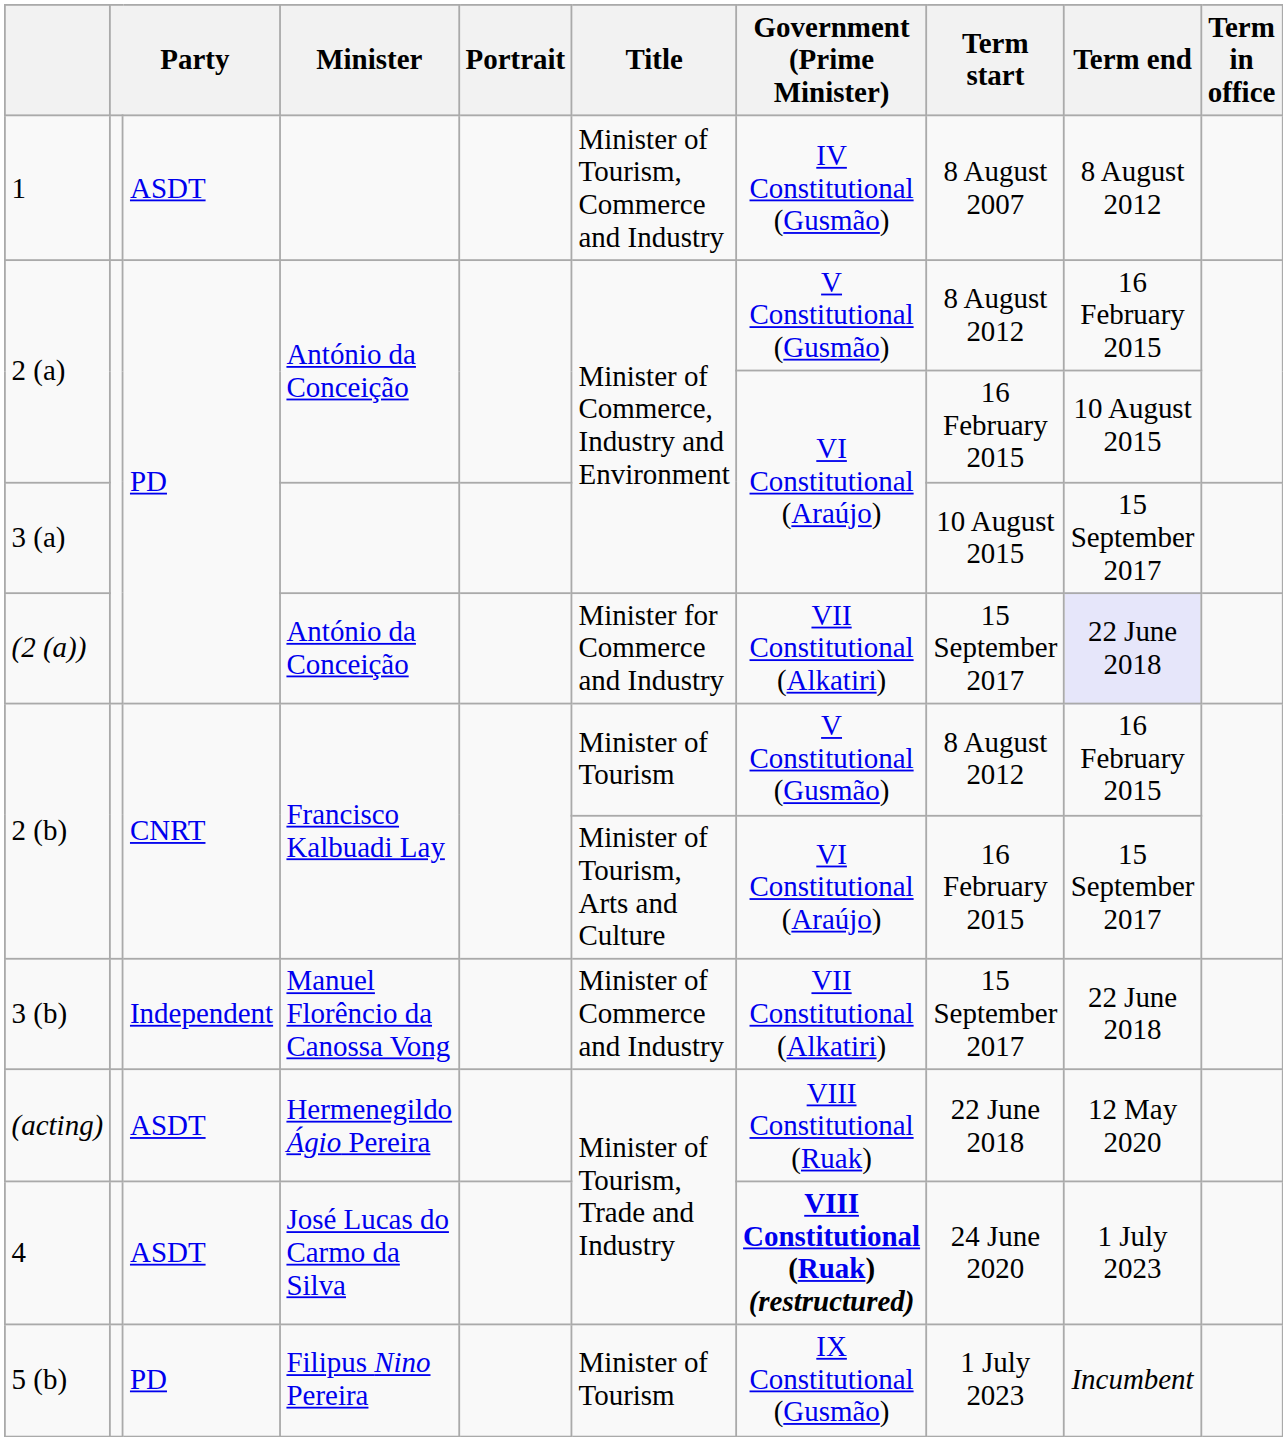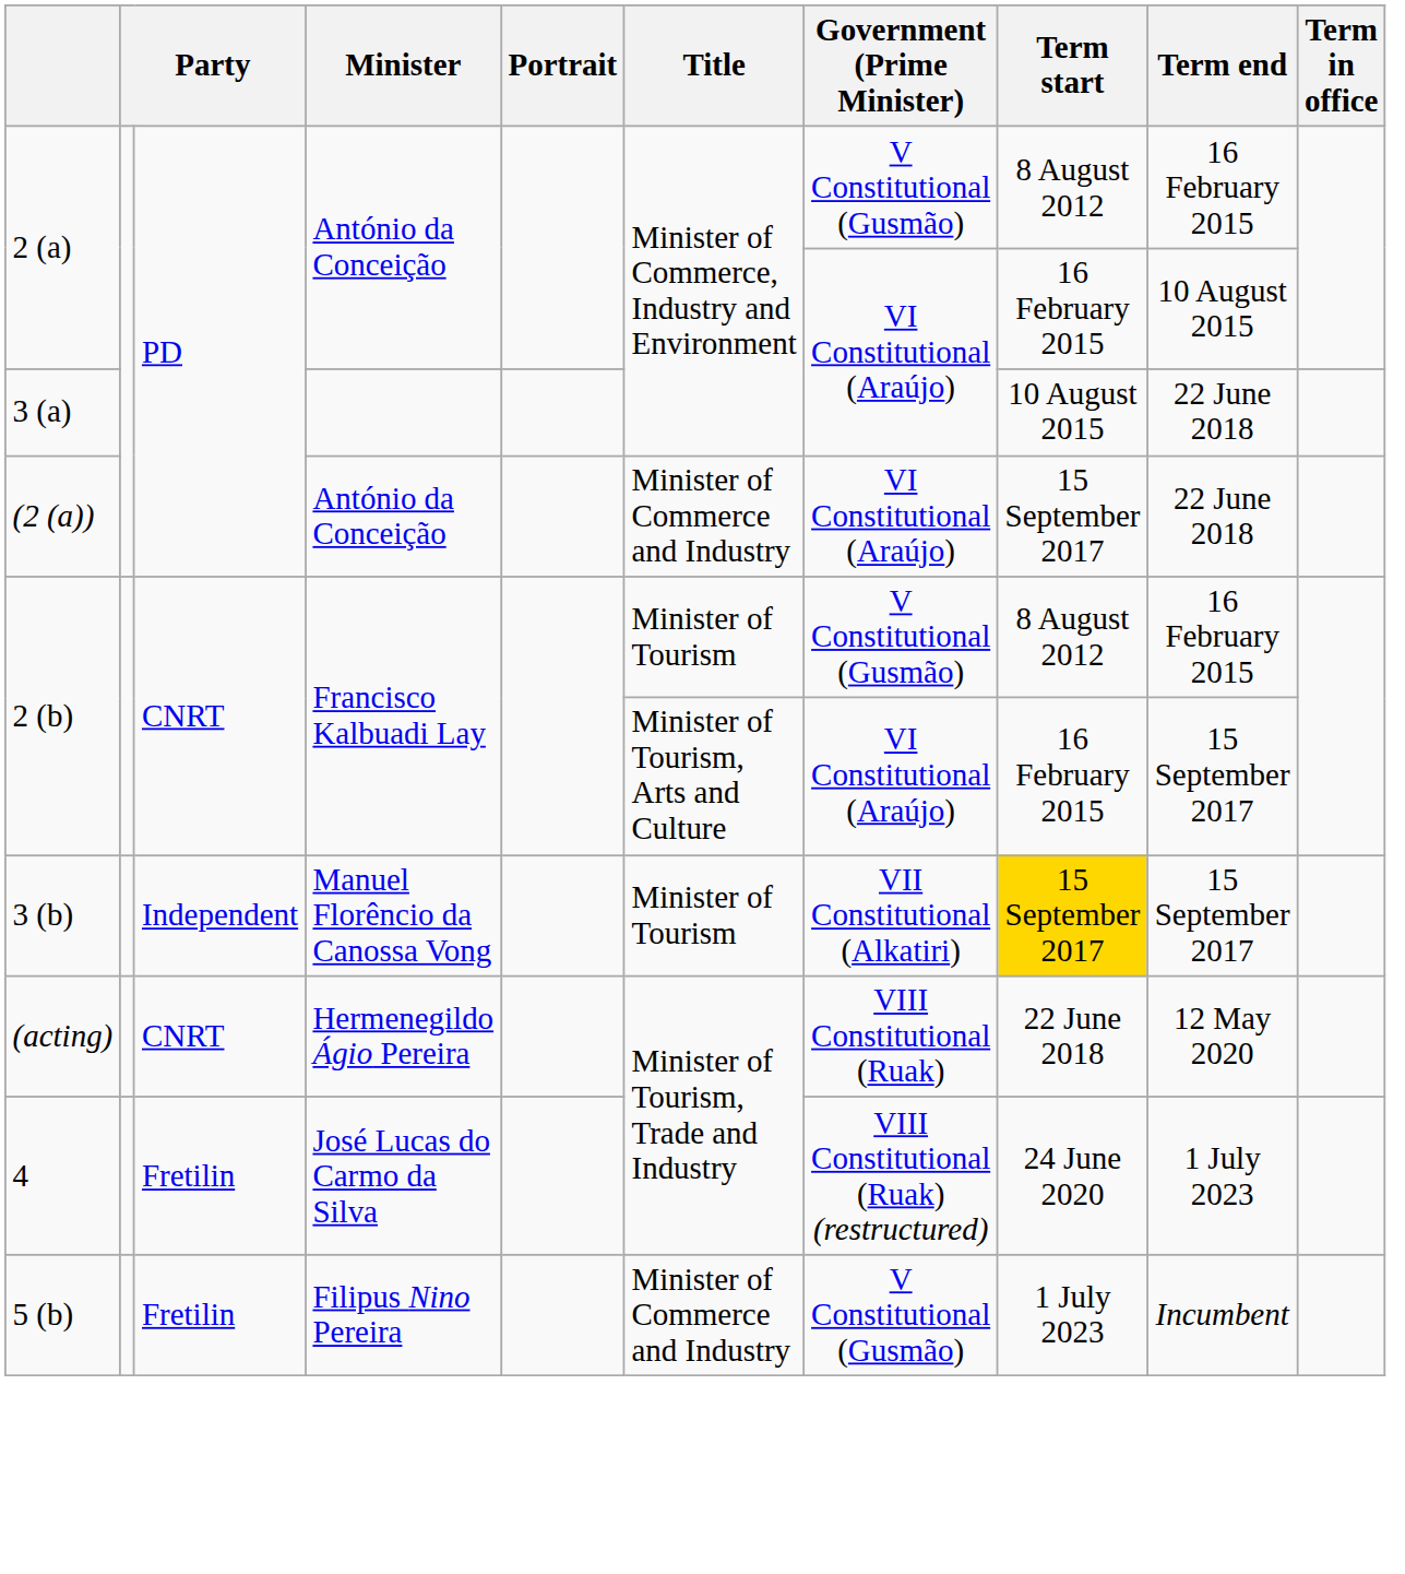- row: 1 | ASDT | Minister of Tourism, Commerce and Industry | IV Constitutional (Gusmão) | 8 August 2007 | 8 August 2012
3 (a) | Term end: 15 September 2017 -> 22 June 2018
(2 (a)) | Title: Minister for Commerce and Industry -> Minister of Commerce and Industry
(2 (a)) | Government (Prime Minister): VII Constitutional (Alkatiri) -> VI Constitutional (Araújo)
(2 (a)) | Term end: lavender background -> no background
3 (b) | Title: Minister of Commerce and Industry -> Minister of Tourism
3 (b) | Term start: no background -> gold background
3 (b) | Term end: 22 June 2018 -> 15 September 2017
(acting) | column 3: ASDT -> CNRT
4 | column 3: ASDT -> Fretilin
4 | Government (Prime Minister): bold -> normal
5 (b) | column 3: PD -> Fretilin
5 (b) | Title: Minister of Tourism -> Minister of Commerce and Industry
5 (b) | Government (Prime Minister): IX Constitutional (Gusmão) -> V Constitutional (Gusmão)
